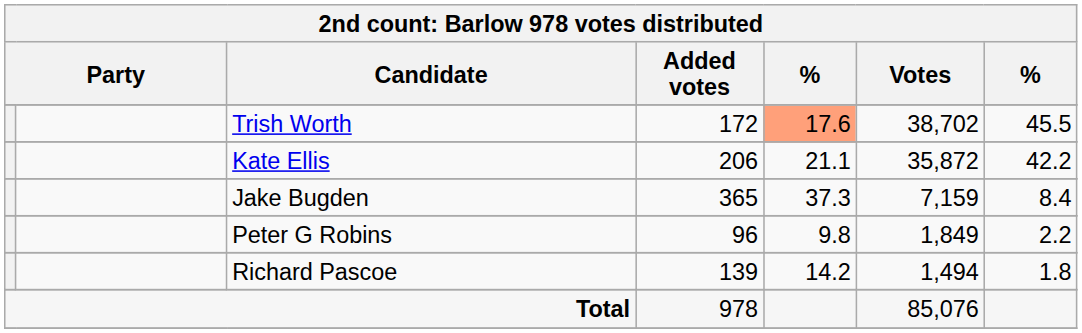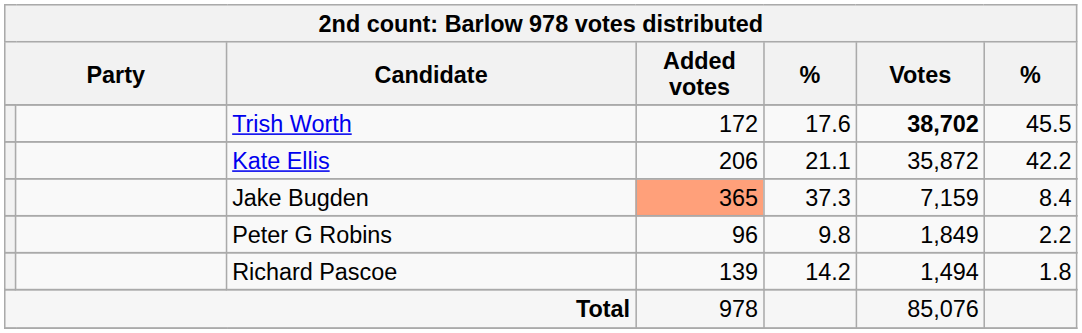Trish Worth | column 5: lightsalmon background -> no background
Trish Worth | Votes: normal -> bold
Jake Bugden | Added votes: no background -> lightsalmon background
